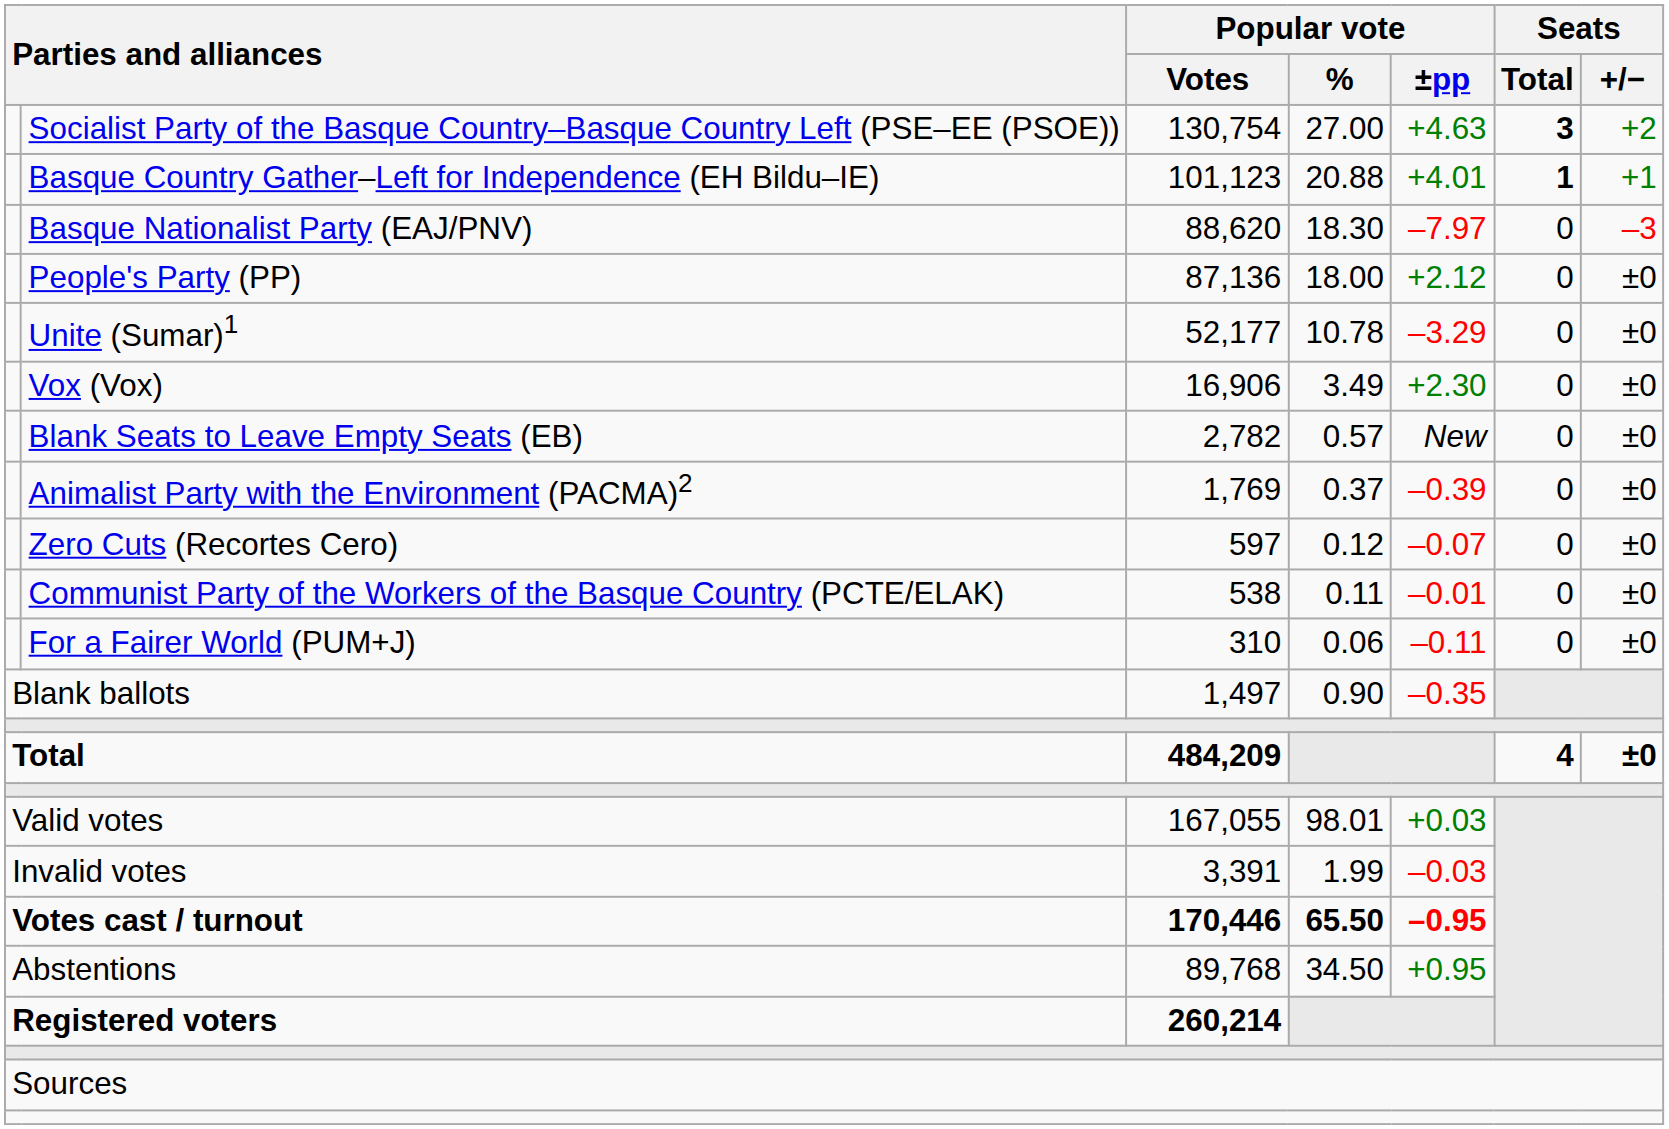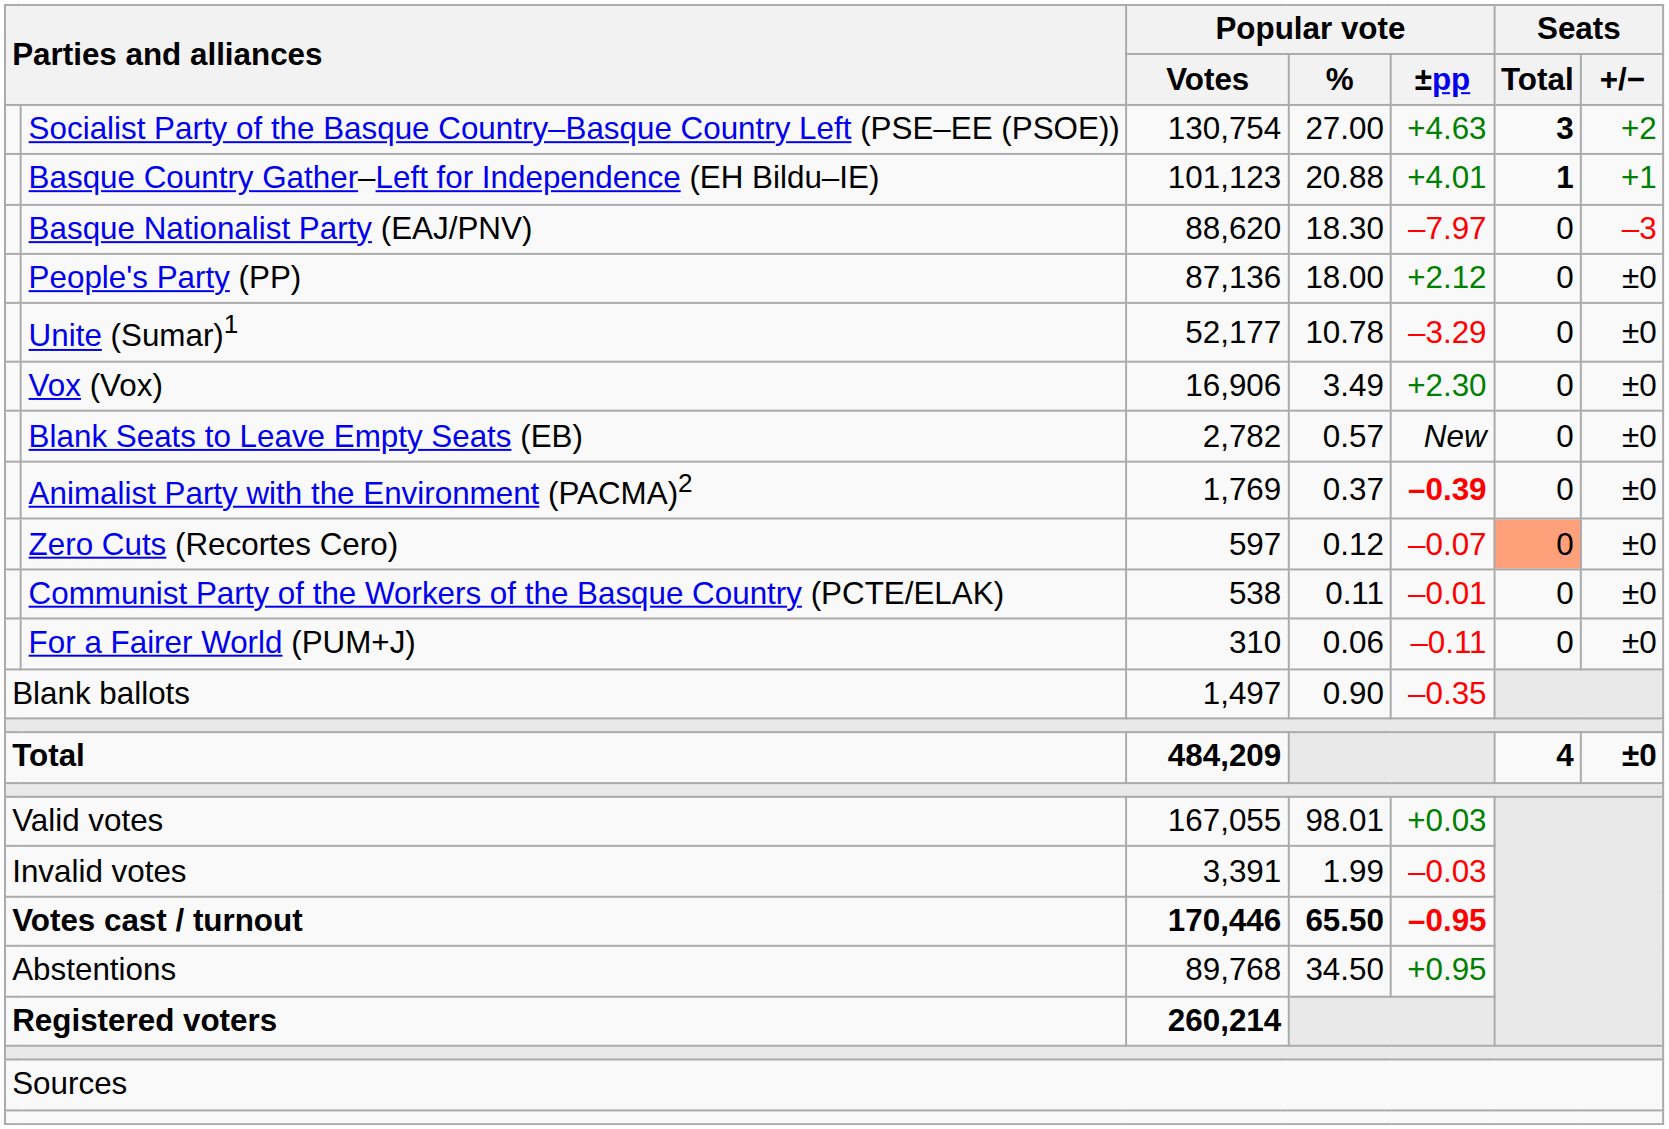Animalist Party with the Environment (PACMA)2 | Popular vote / ±pp: normal -> bold
Zero Cuts (Recortes Cero) | Seats / Total: no background -> lightsalmon background
